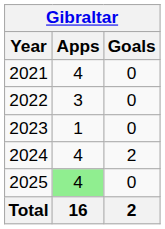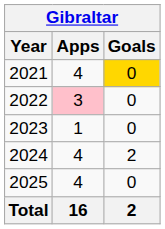2021 | Goals: no background -> gold background
2022 | Apps: no background -> pink background
2025 | Apps: lightgreen background -> no background
